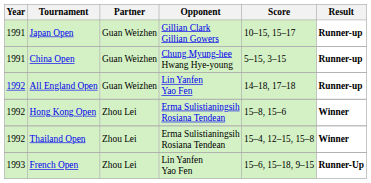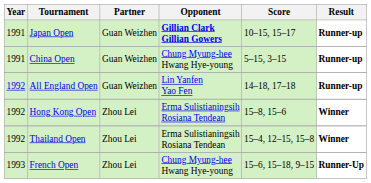Japan Open | Opponent: normal -> bold
French Open | Opponent: Lin Yanfen Yao Fen -> Chung Myung-hee Hwang Hye-young
